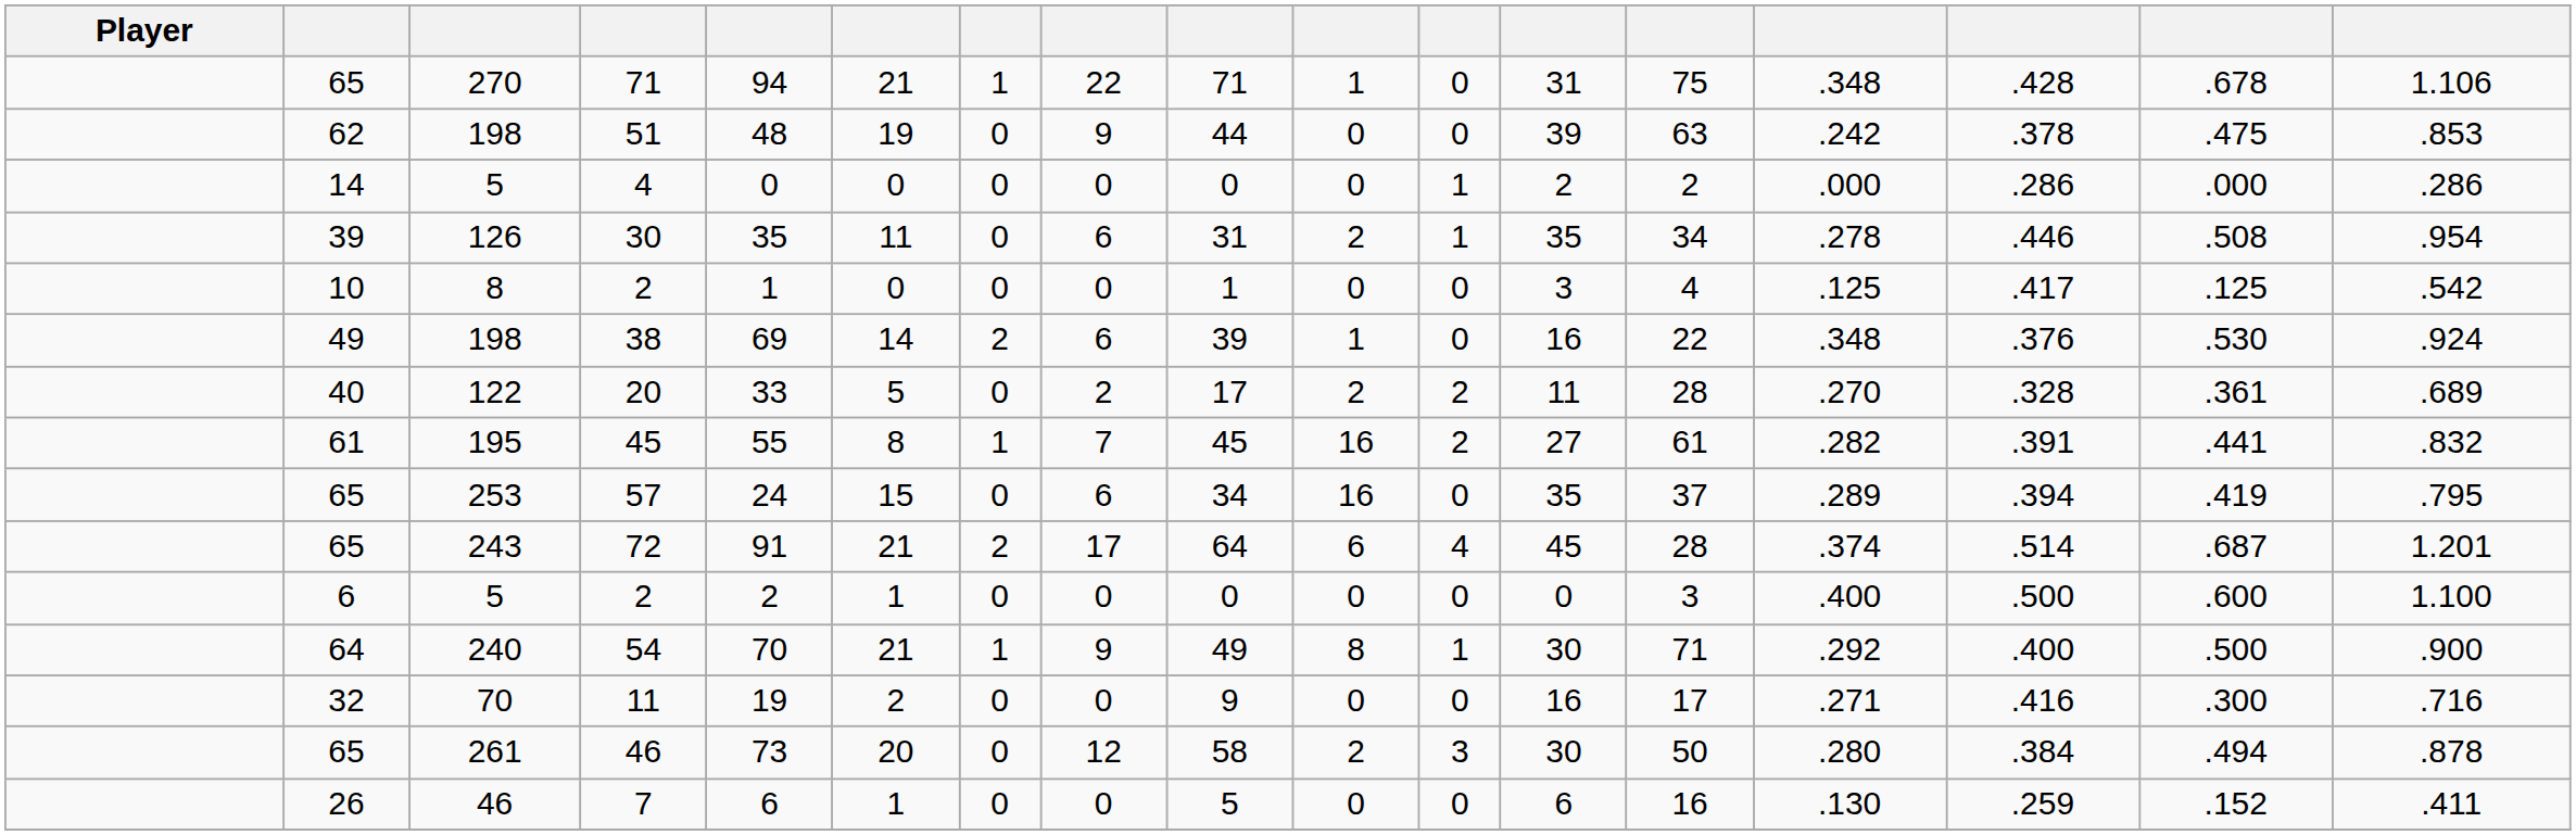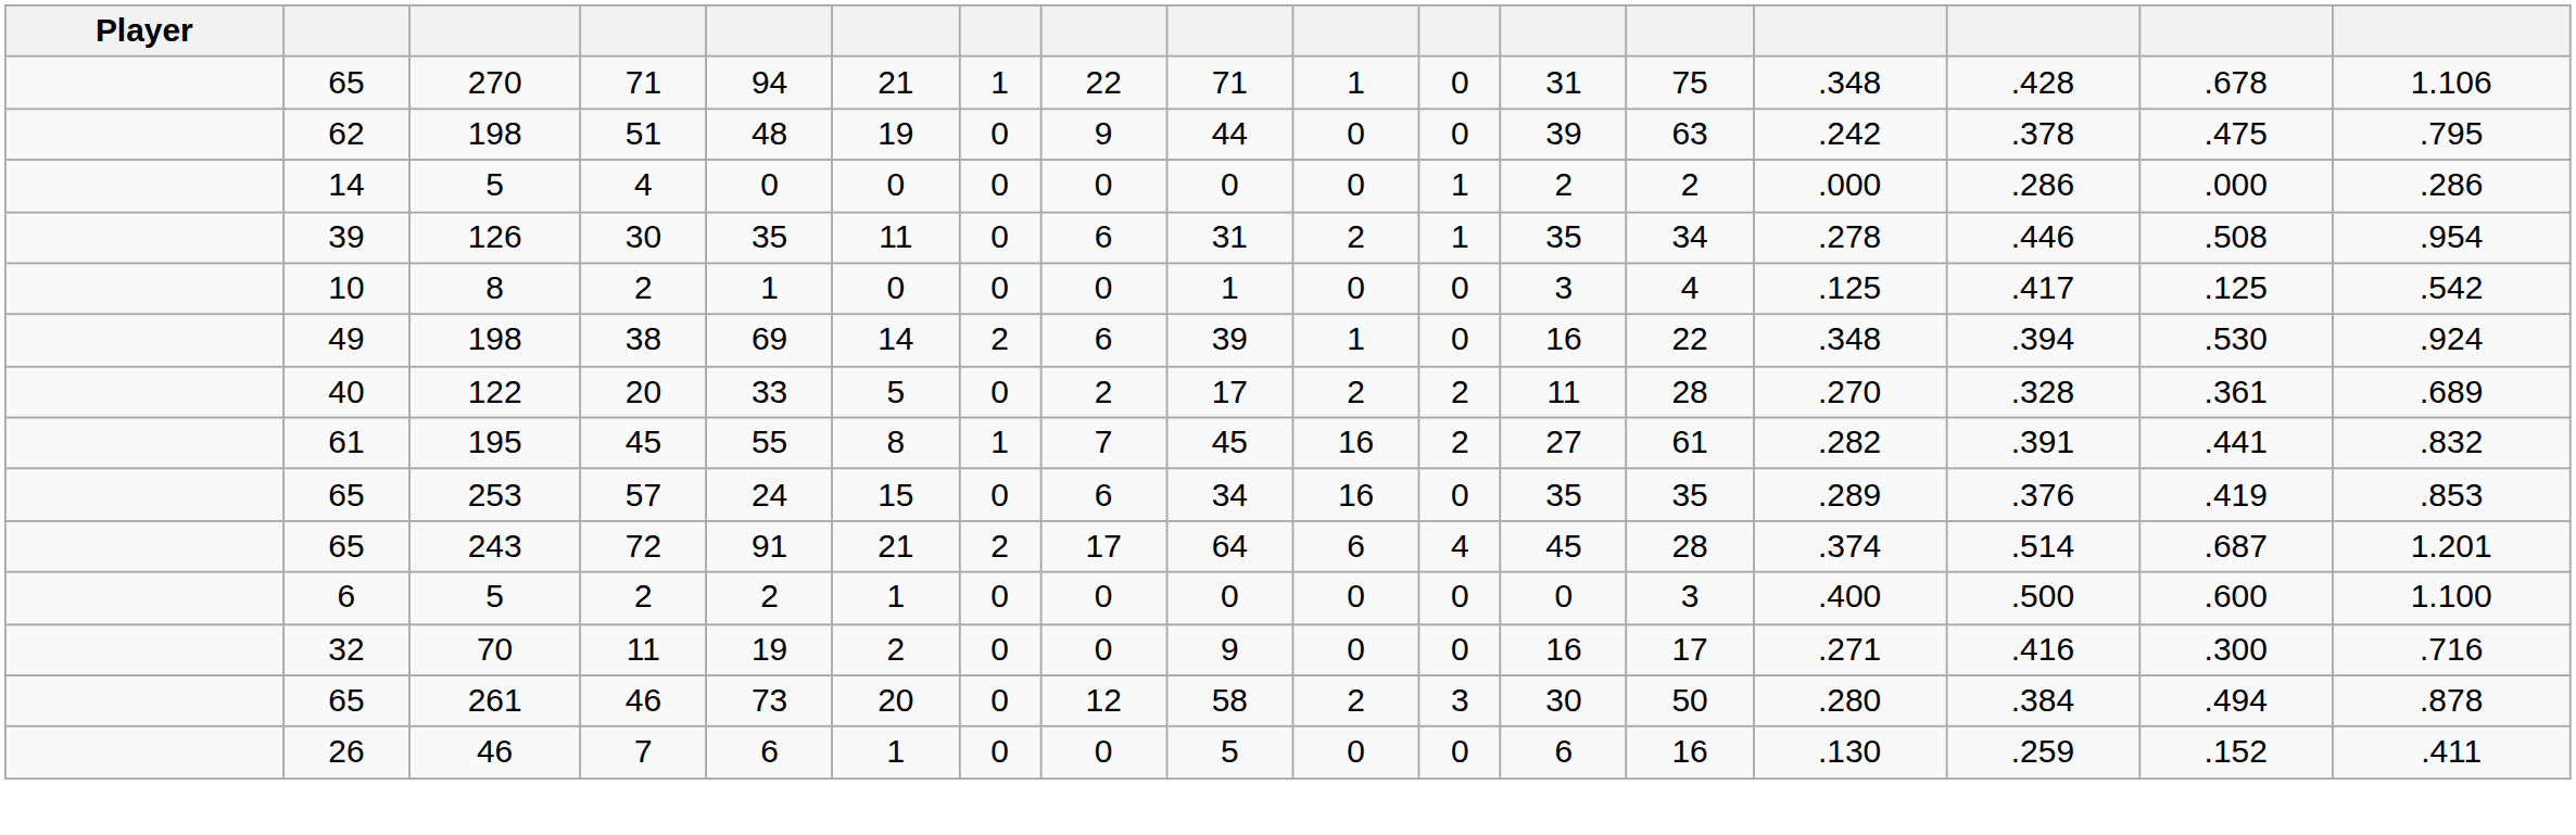51 | column 17: .853 -> .795
38 | column 15: .376 -> .394
57 | column 13: 37 -> 35
57 | column 15: .394 -> .376
57 | column 17: .795 -> .853
- row: 64 | 240 | 54 | 70 | 21 | 1 | 9 | 49 | 8 | 1 | 30 | 71 | .292 | .400 | .500 | .900
